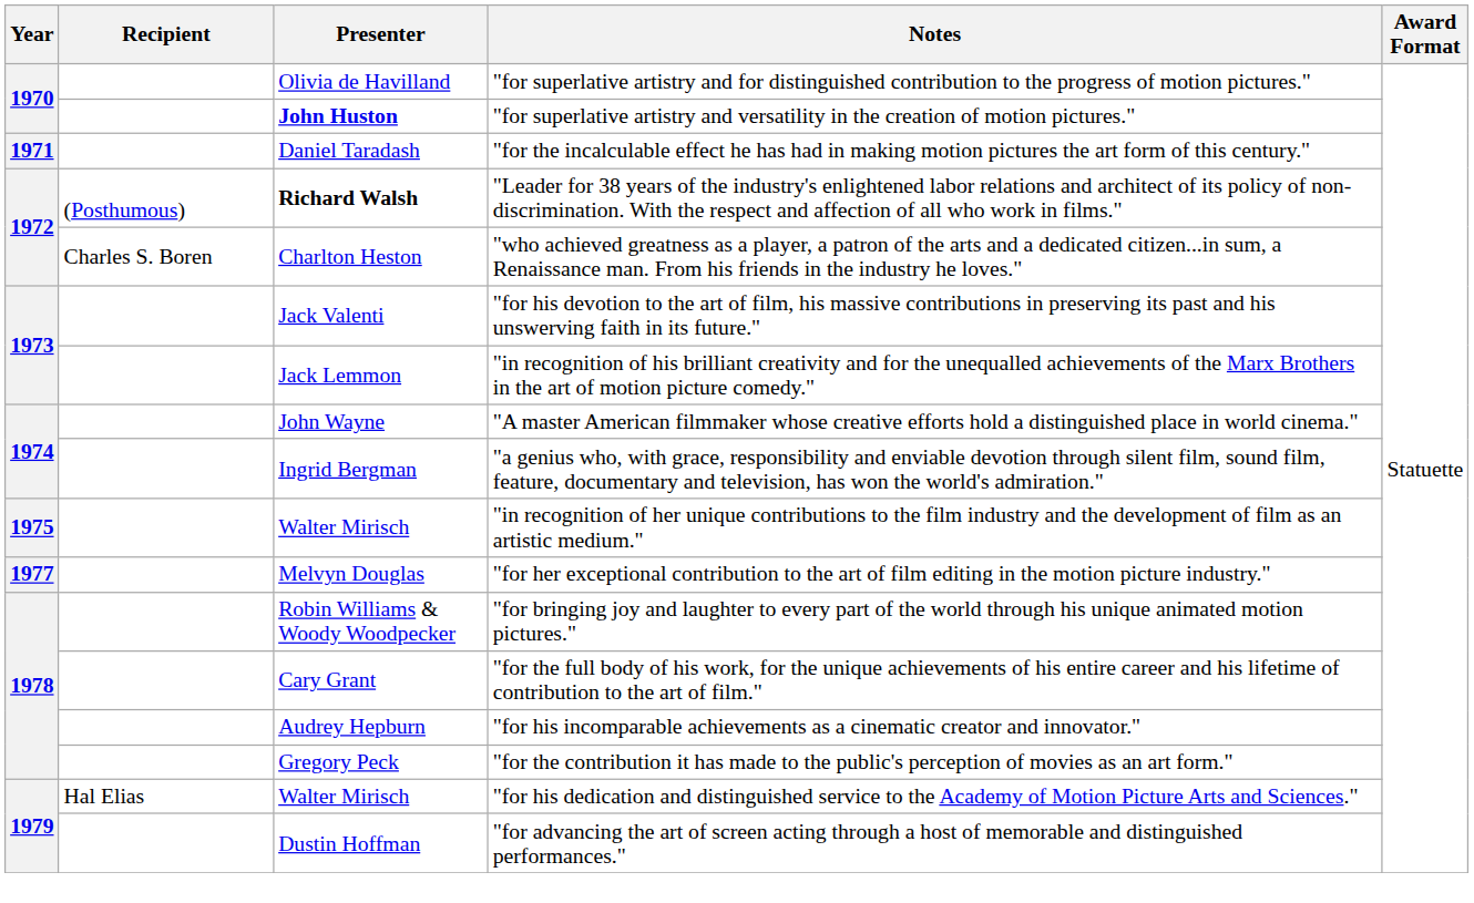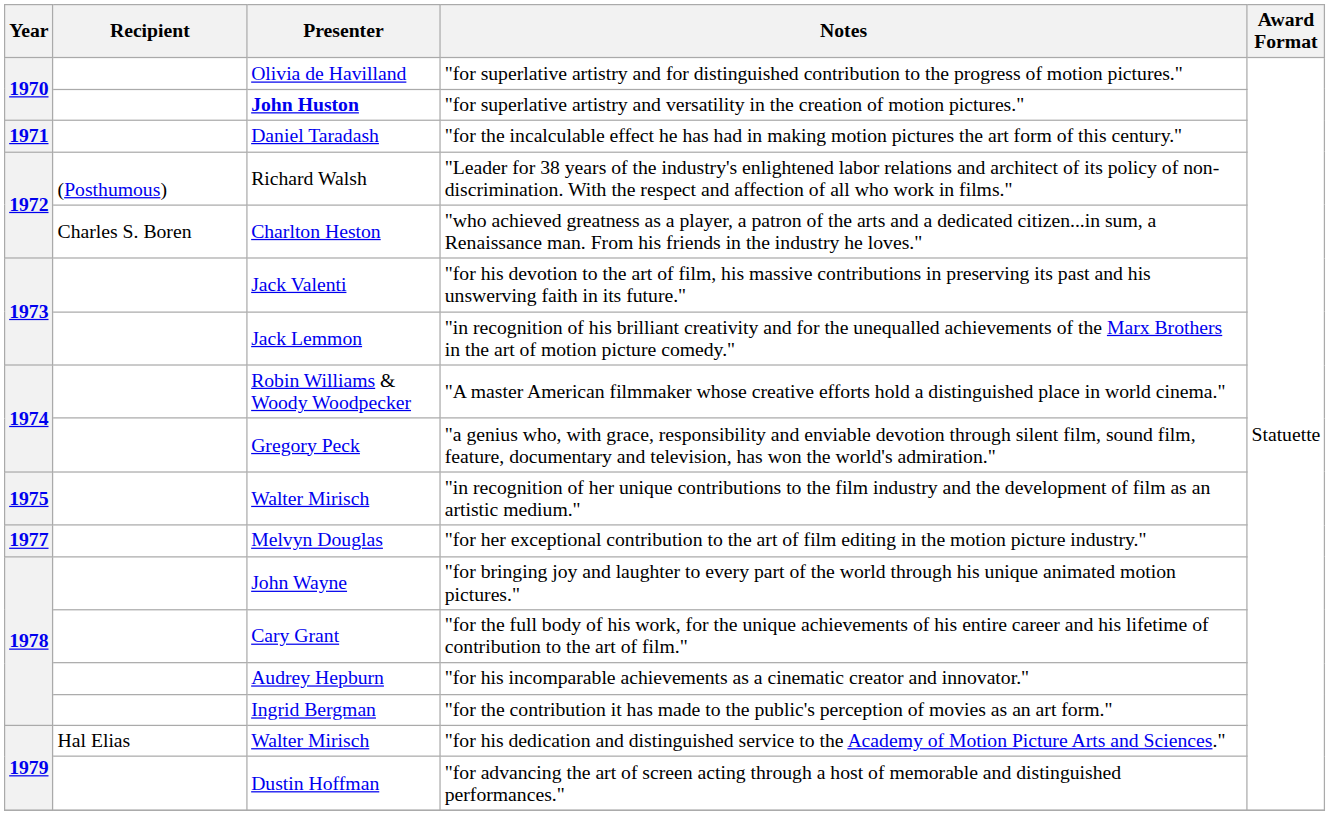row 5 | Presenter: bold -> normal
row 9 | Presenter: John Wayne -> Robin Williams & Woody Woodpecker
row 10 | Presenter: Ingrid Bergman -> Gregory Peck
row 13 | Presenter: Robin Williams & Woody Woodpecker -> John Wayne
row 16 | Presenter: Gregory Peck -> Ingrid Bergman
